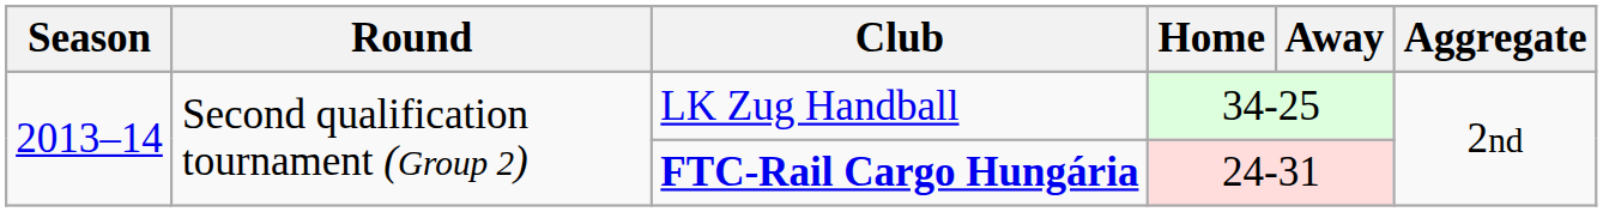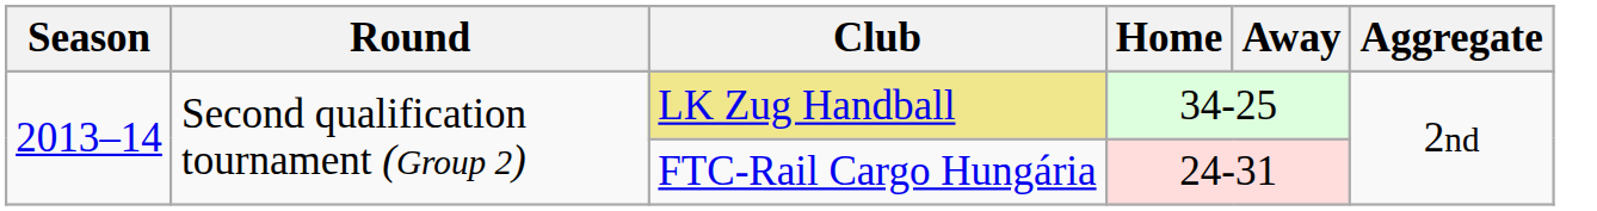LK Zug Handball | Club: no background -> khaki background
FTC-Rail Cargo Hungária | Club: bold -> normal
